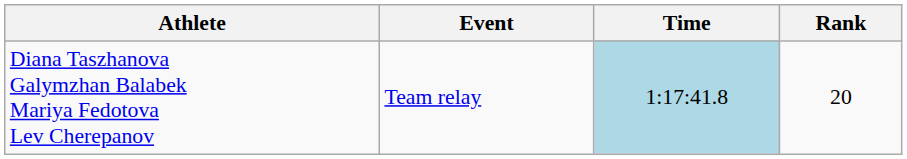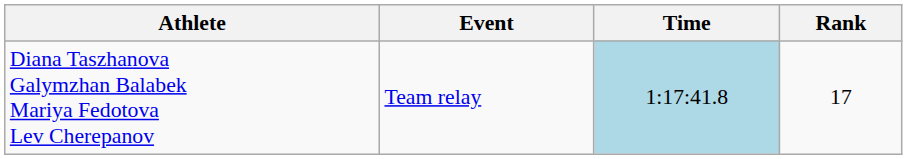row 2 | Rank: 20 -> 17
